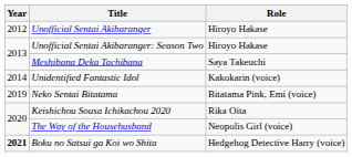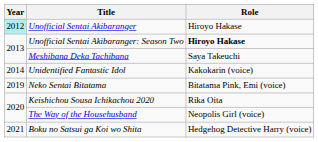Unofficial Sentai Akibaranger | Year: no background -> paleturquoise background
Unofficial Sentai Akibaranger: Season Two | Role: normal -> bold
Boku no Satsui ga Koi wo Shita | Year: bold -> normal
